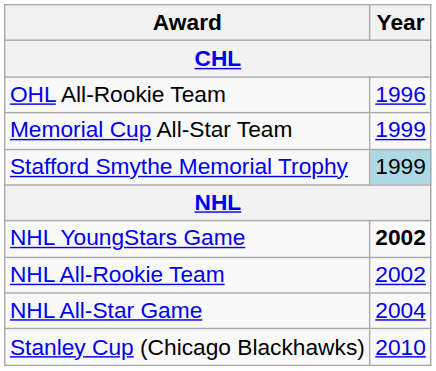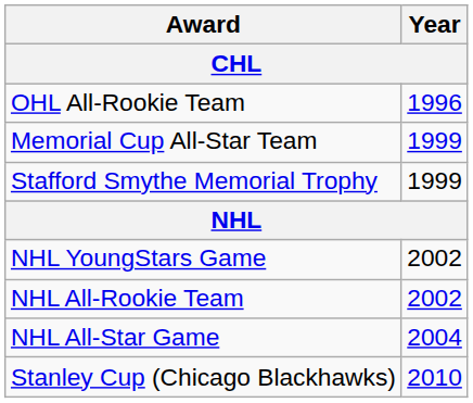Stafford Smythe Memorial Trophy | Year: lightblue background -> no background
NHL YoungStars Game | Year: bold -> normal
